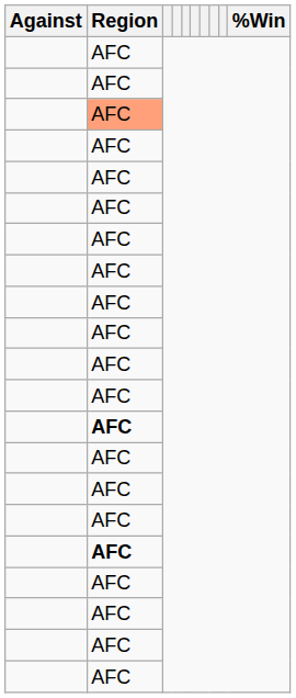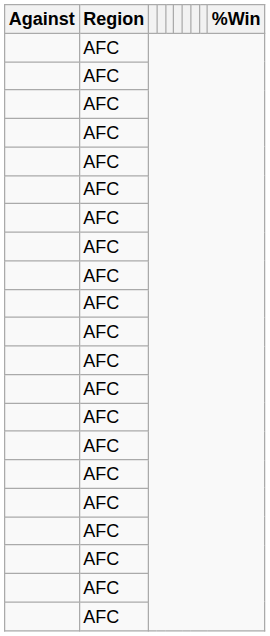row 4 | Region: lightsalmon background -> no background
row 14 | Region: bold -> normal
row 18 | Region: bold -> normal
